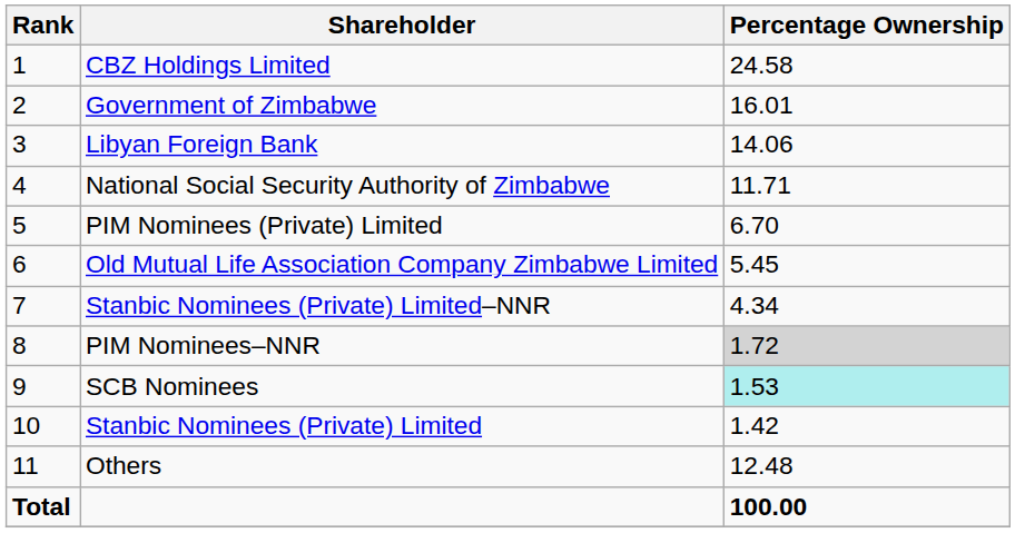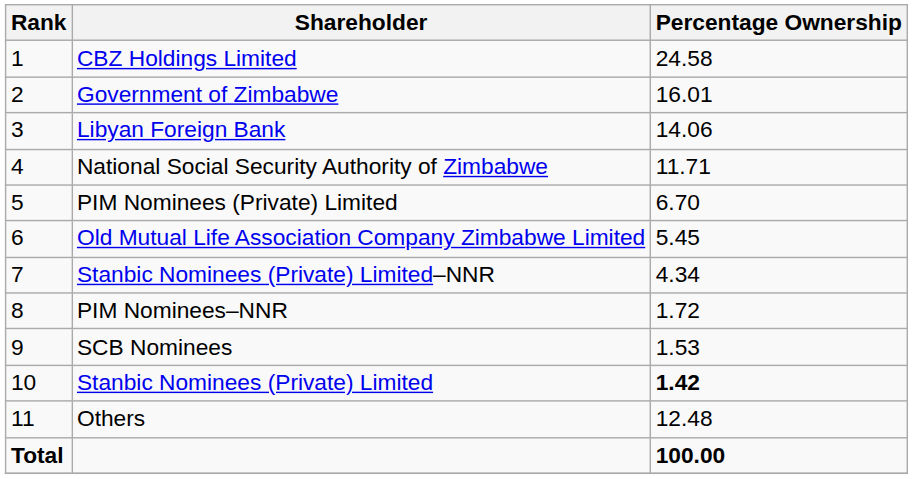PIM Nominees–NNR | Percentage Ownership: lightgrey background -> no background
SCB Nominees | Percentage Ownership: paleturquoise background -> no background
Stanbic Nominees (Private) Limited | Percentage Ownership: normal -> bold
